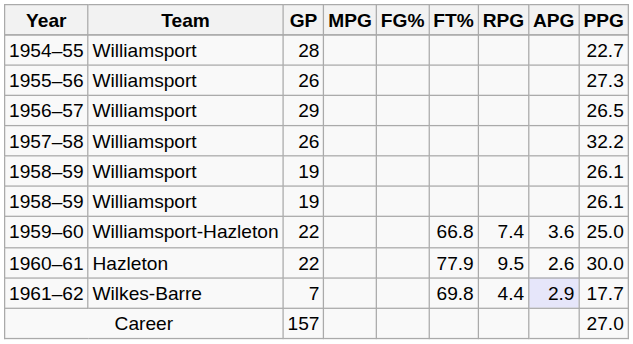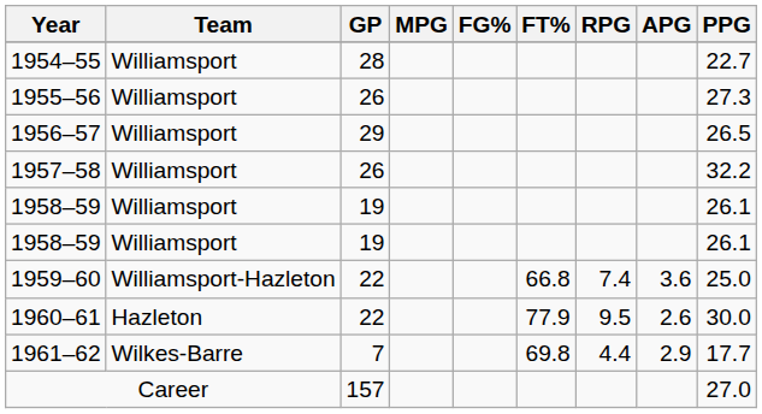1961–62 | APG: lavender background -> no background
